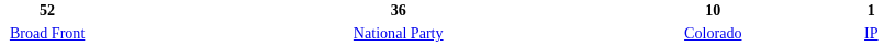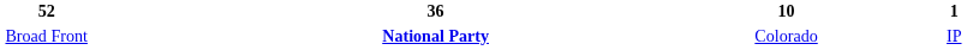Broad Front | column 2: normal -> bold
